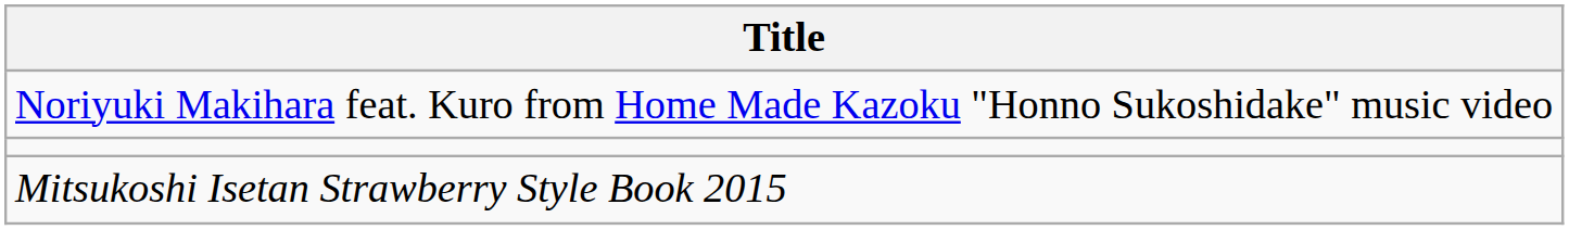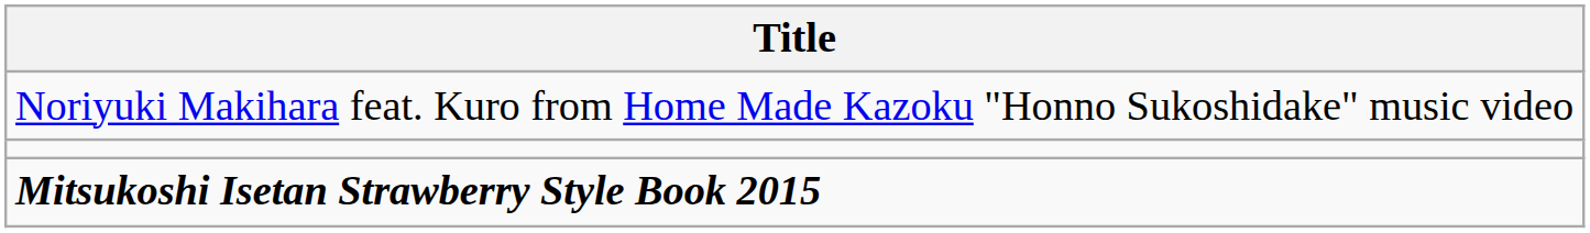row 4 | column 1: normal -> bold
